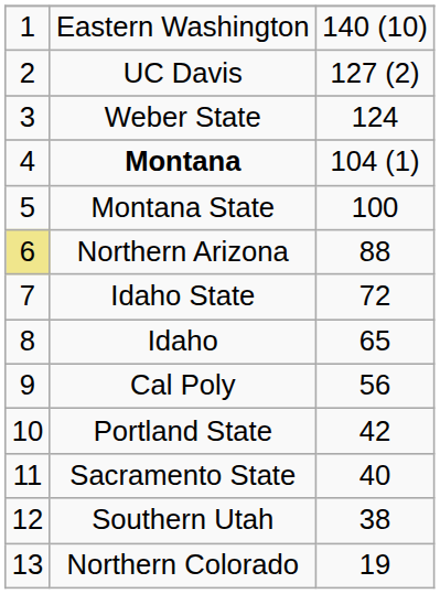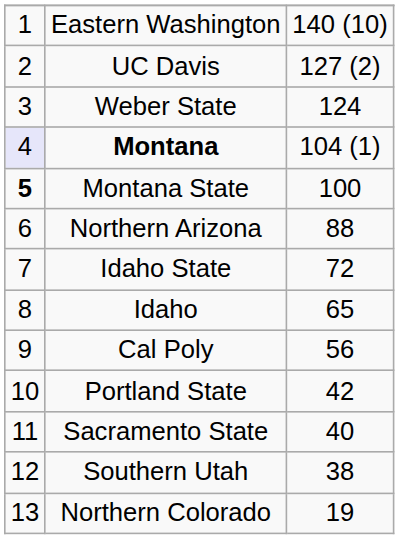Montana | column 1: no background -> lavender background
Montana State | column 1: normal -> bold
Northern Arizona | column 1: khaki background -> no background
